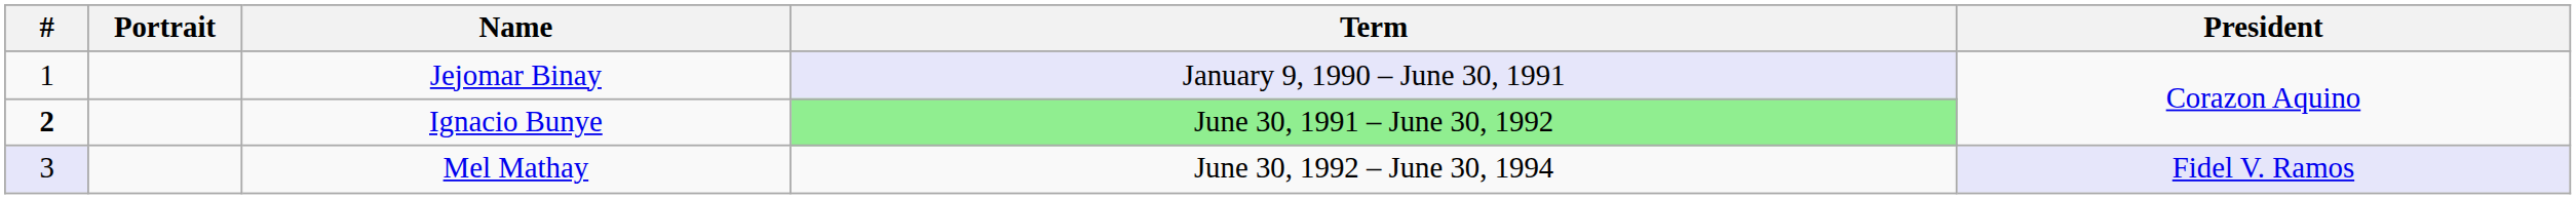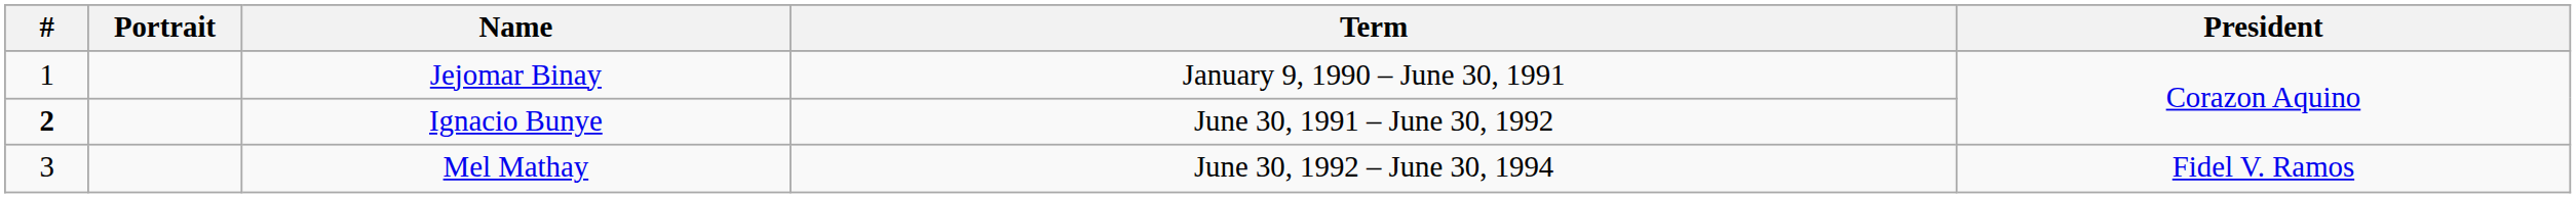Jejomar Binay | Term: lavender background -> no background
Ignacio Bunye | Term: lightgreen background -> no background
Mel Mathay | #: lavender background -> no background
Mel Mathay | President: lavender background -> no background
